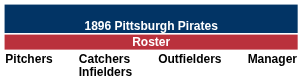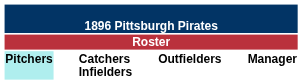Pitchers | column 1: no background -> paleturquoise background
